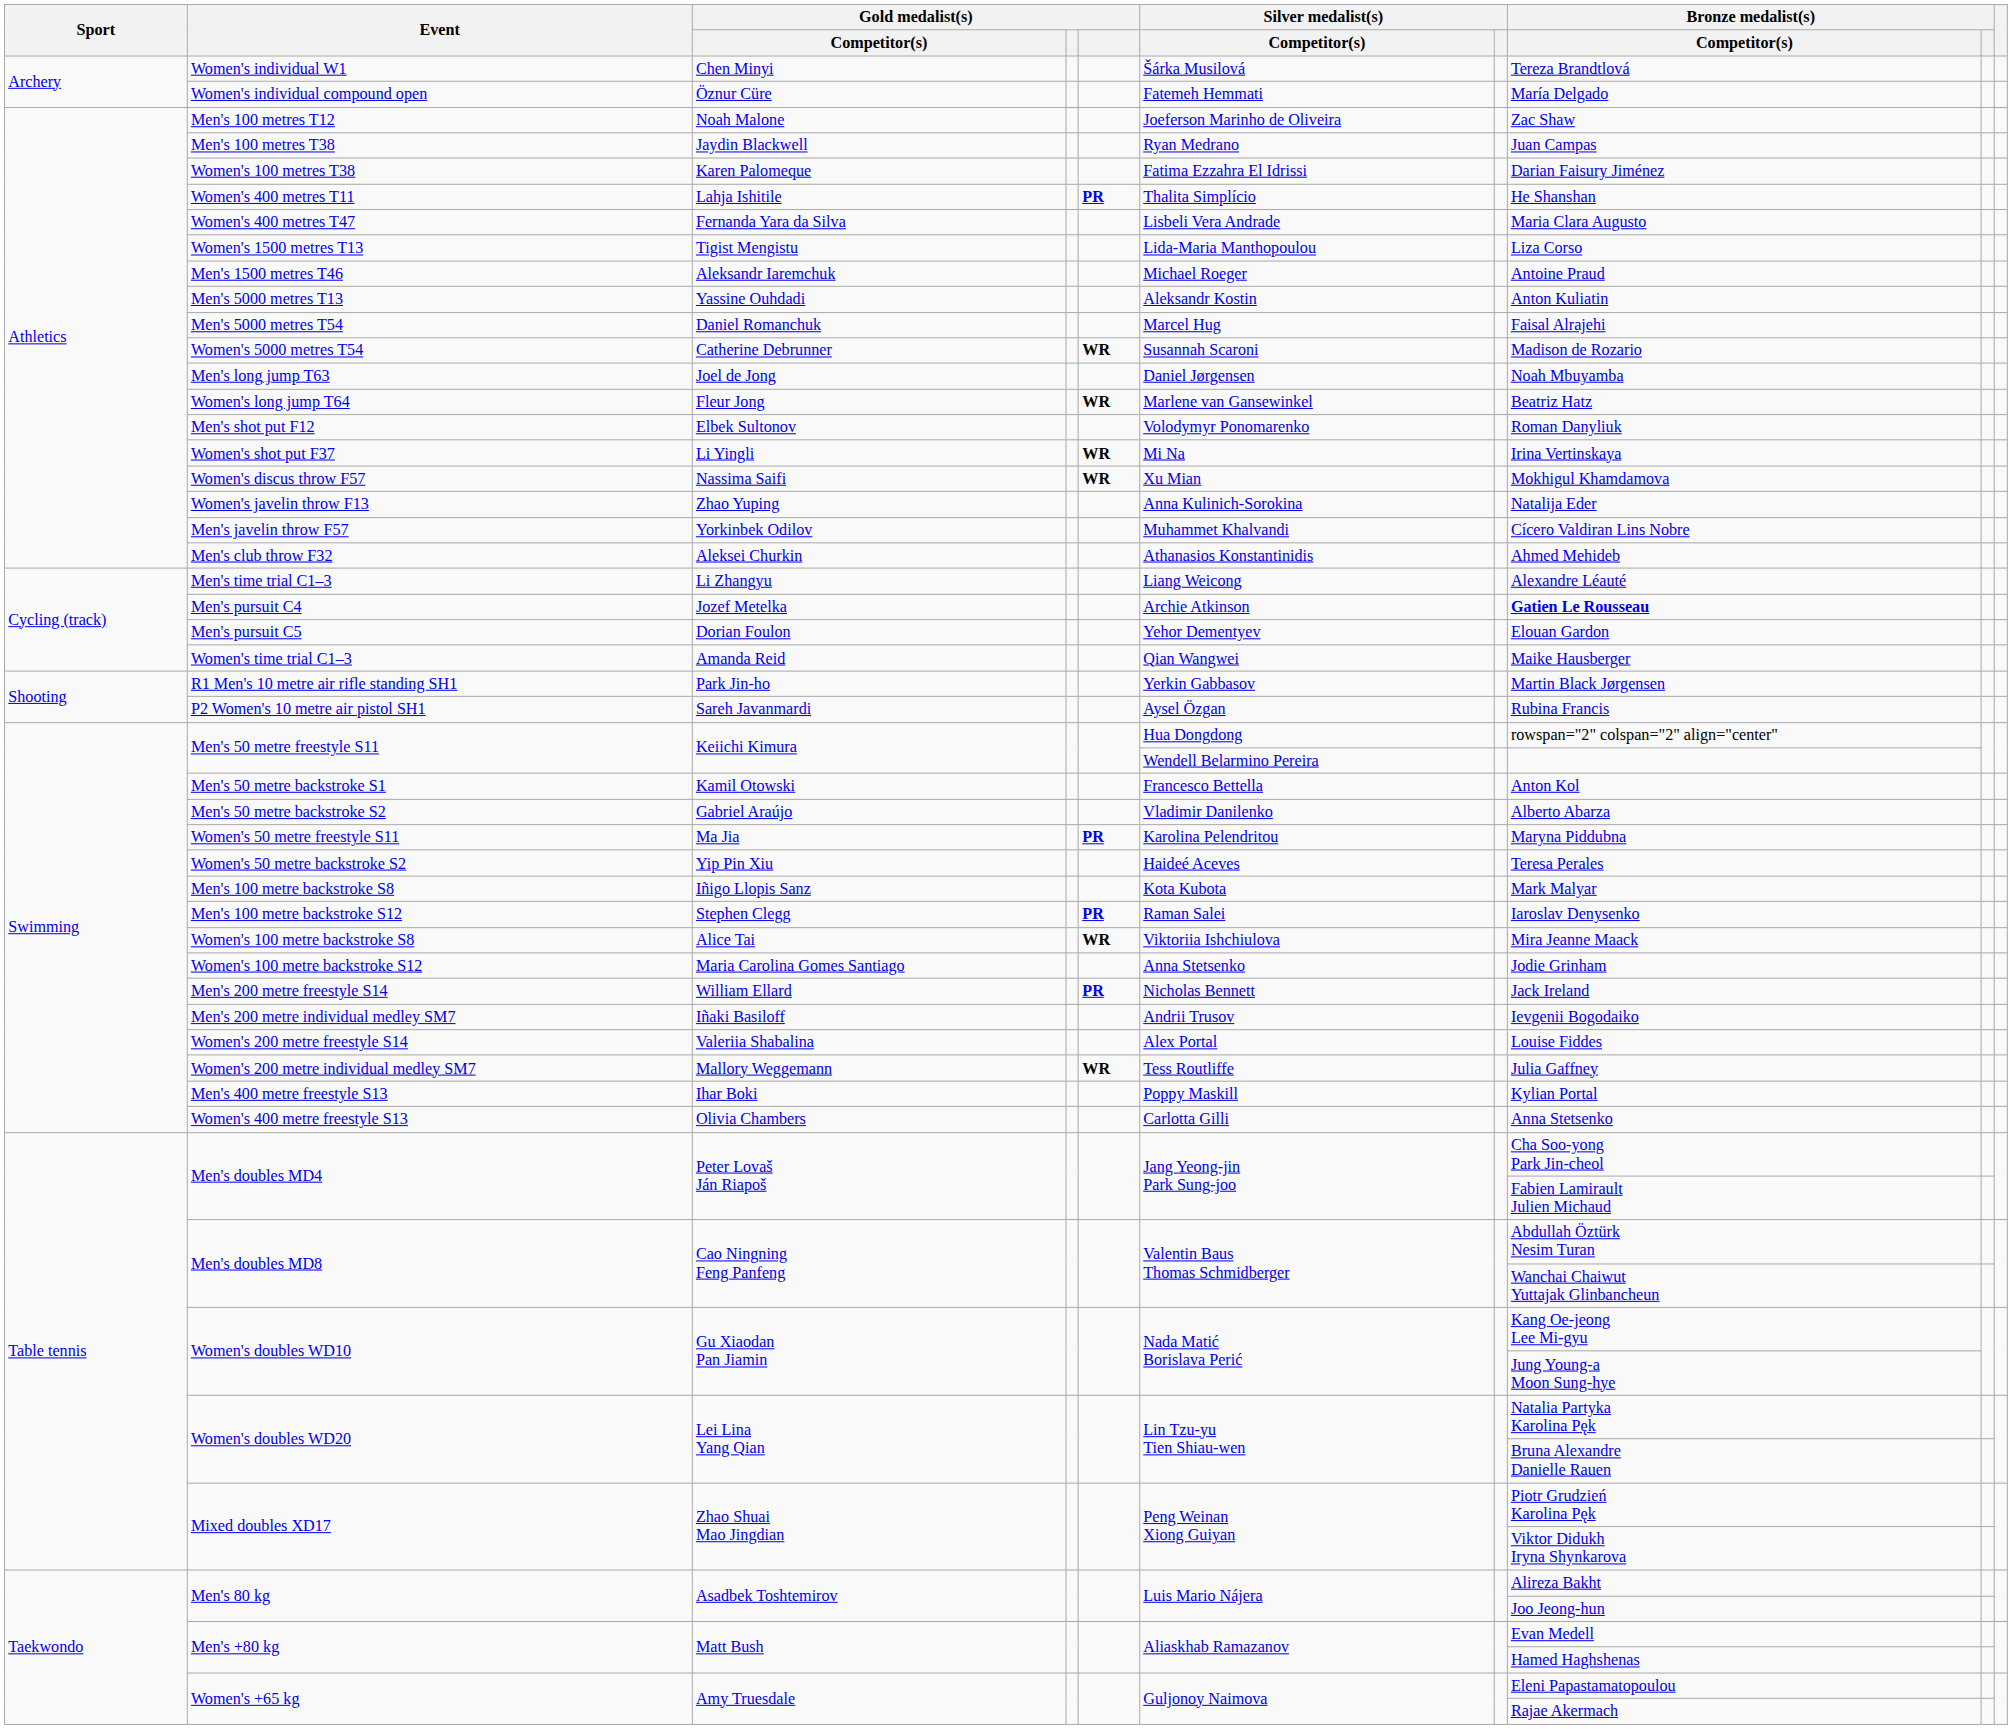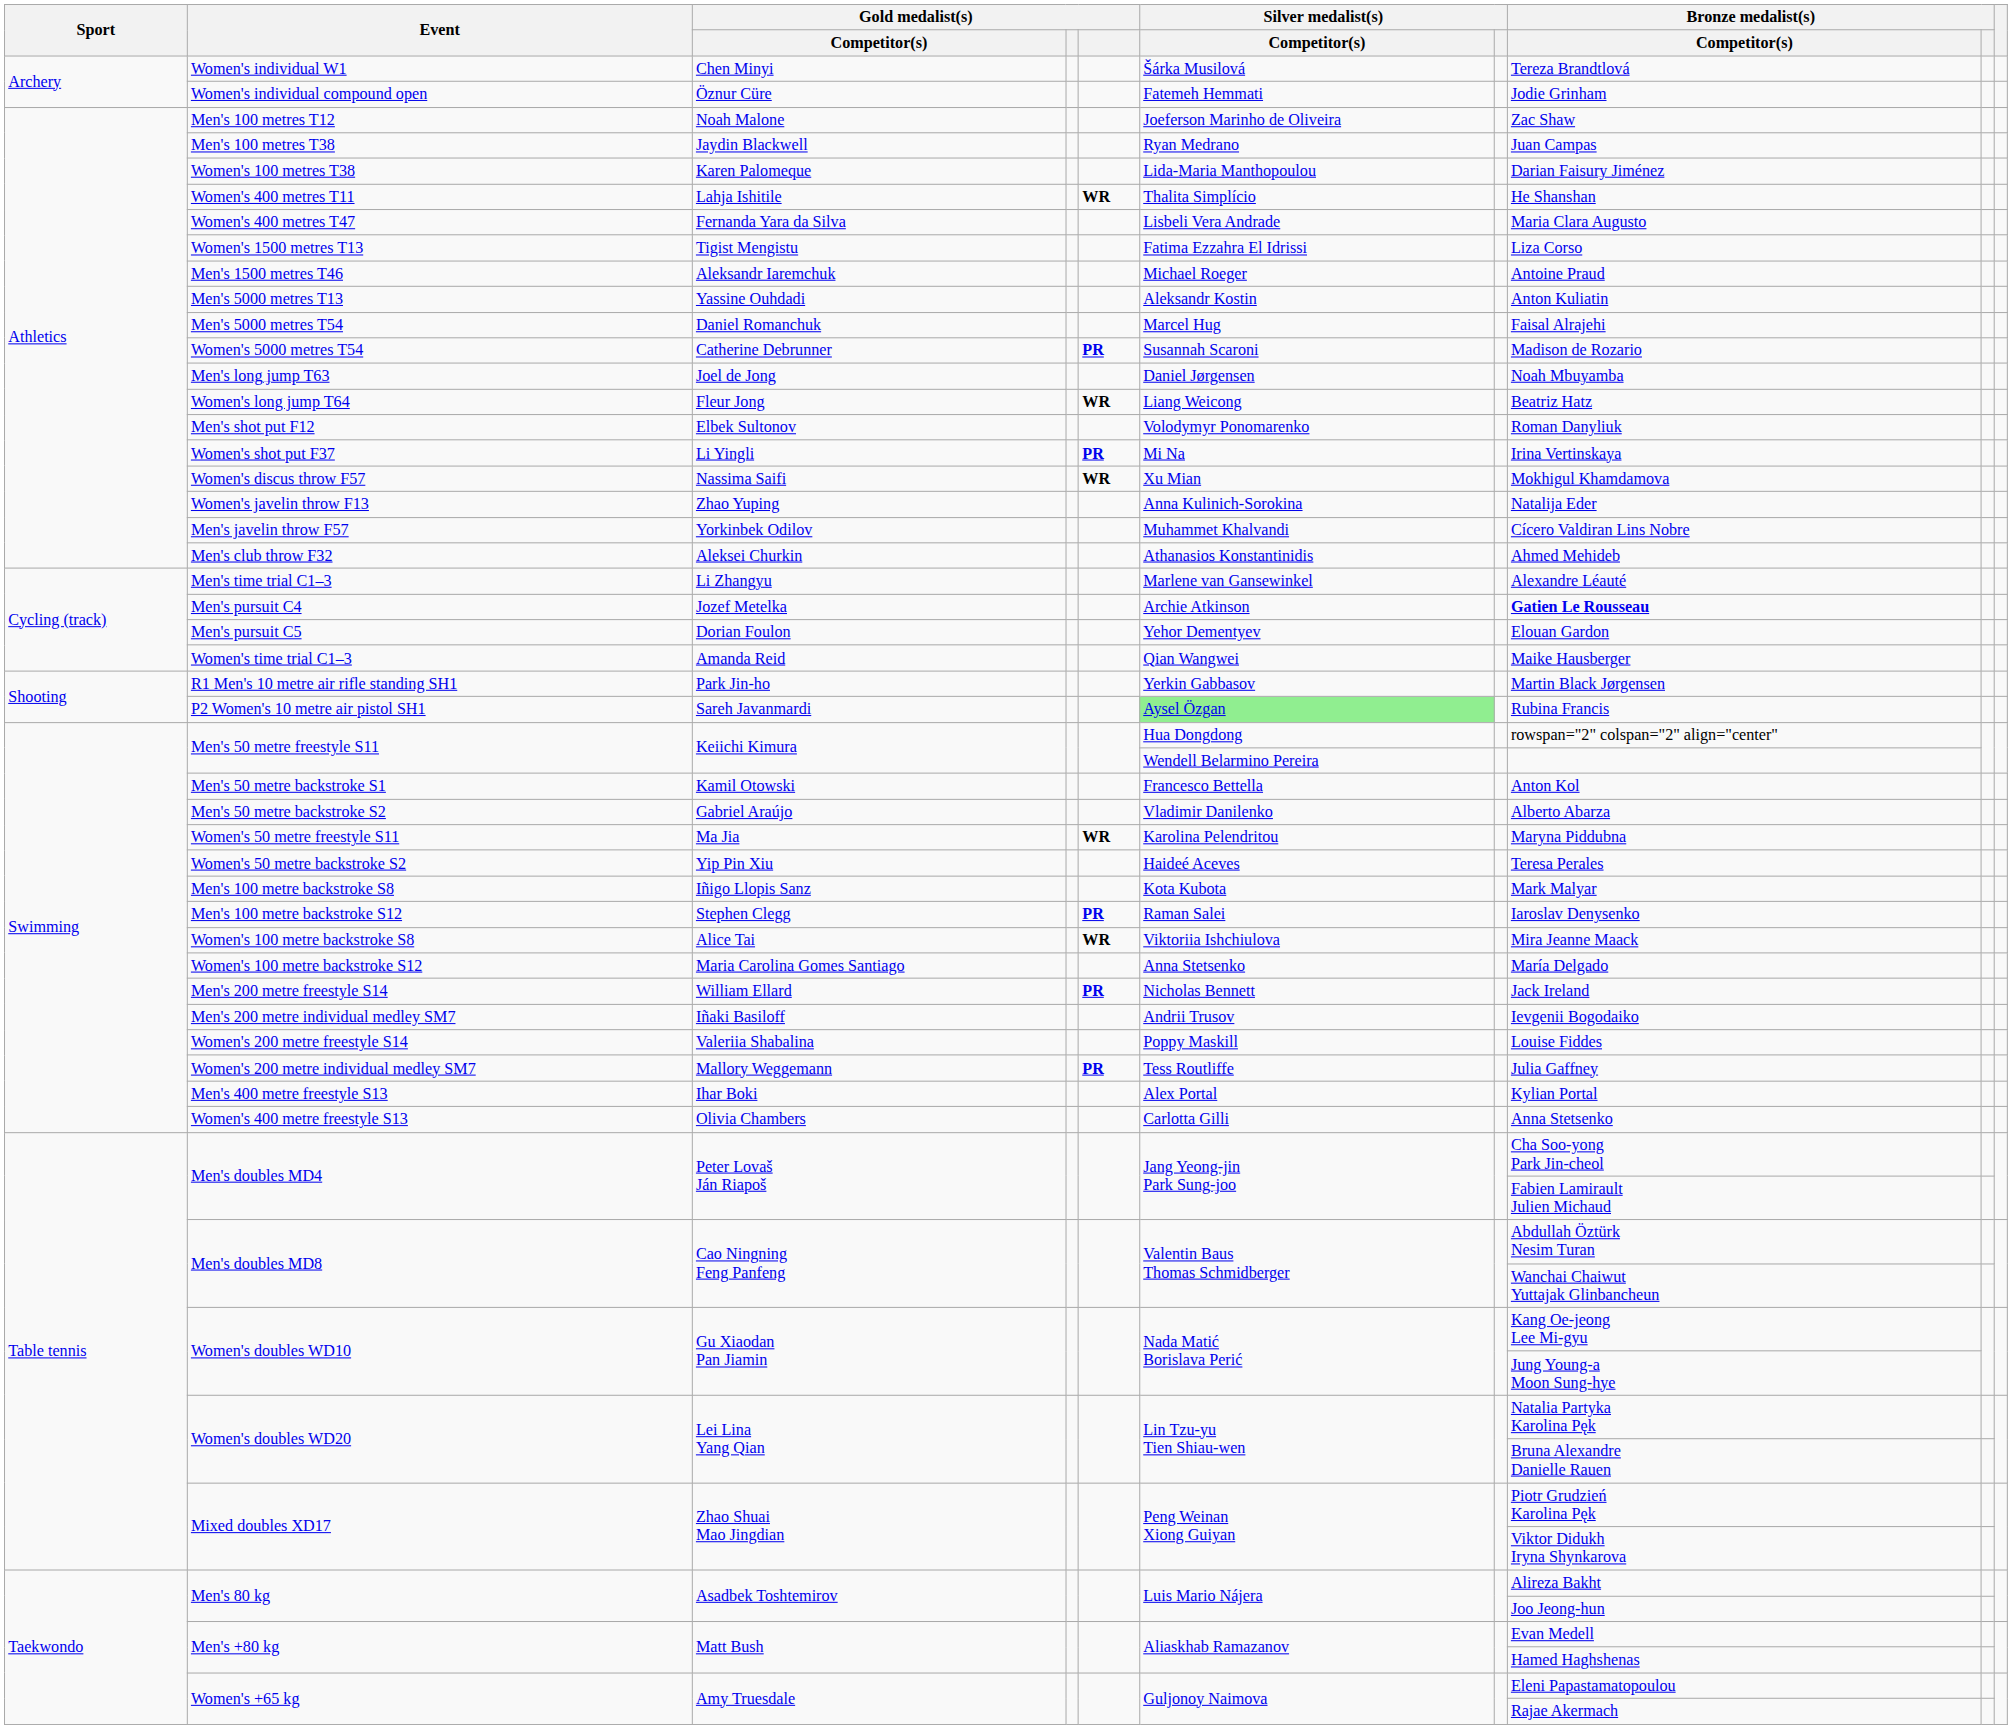Women's individual compound open | Bronze medalist(s) / Competitor(s): María Delgado -> Jodie Grinham
Women's 100 metres T38 | Silver medalist(s) / Competitor(s): Fatima Ezzahra El Idrissi -> Lida-Maria Manthopoulou
Women's 400 metres T11 | column 5: PR -> WR
Women's 1500 metres T13 | Silver medalist(s) / Competitor(s): Lida-Maria Manthopoulou -> Fatima Ezzahra El Idrissi
Women's 5000 metres T54 | column 5: WR -> PR
Women's long jump T64 | Silver medalist(s) / Competitor(s): Marlene van Gansewinkel -> Liang Weicong
Women's shot put F37 | column 5: WR -> PR
Men's time trial C1–3 | Silver medalist(s) / Competitor(s): Liang Weicong -> Marlene van Gansewinkel
P2 Women's 10 metre air pistol SH1 | Silver medalist(s) / Competitor(s): no background -> lightgreen background
Women's 50 metre freestyle S11 | column 5: PR -> WR
Women's 100 metre backstroke S12 | Bronze medalist(s) / Competitor(s): Jodie Grinham -> María Delgado
Women's 200 metre freestyle S14 | Silver medalist(s) / Competitor(s): Alex Portal -> Poppy Maskill
Women's 200 metre individual medley SM7 | column 5: WR -> PR
Men's 400 metre freestyle S13 | Silver medalist(s) / Competitor(s): Poppy Maskill -> Alex Portal
